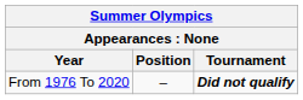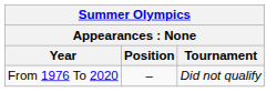From 1976 To 2020 | Tournament: bold -> normal
